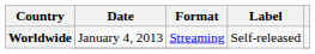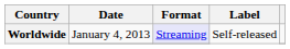Worldwide / January 4, 2013 | Format: no background -> lavender background
